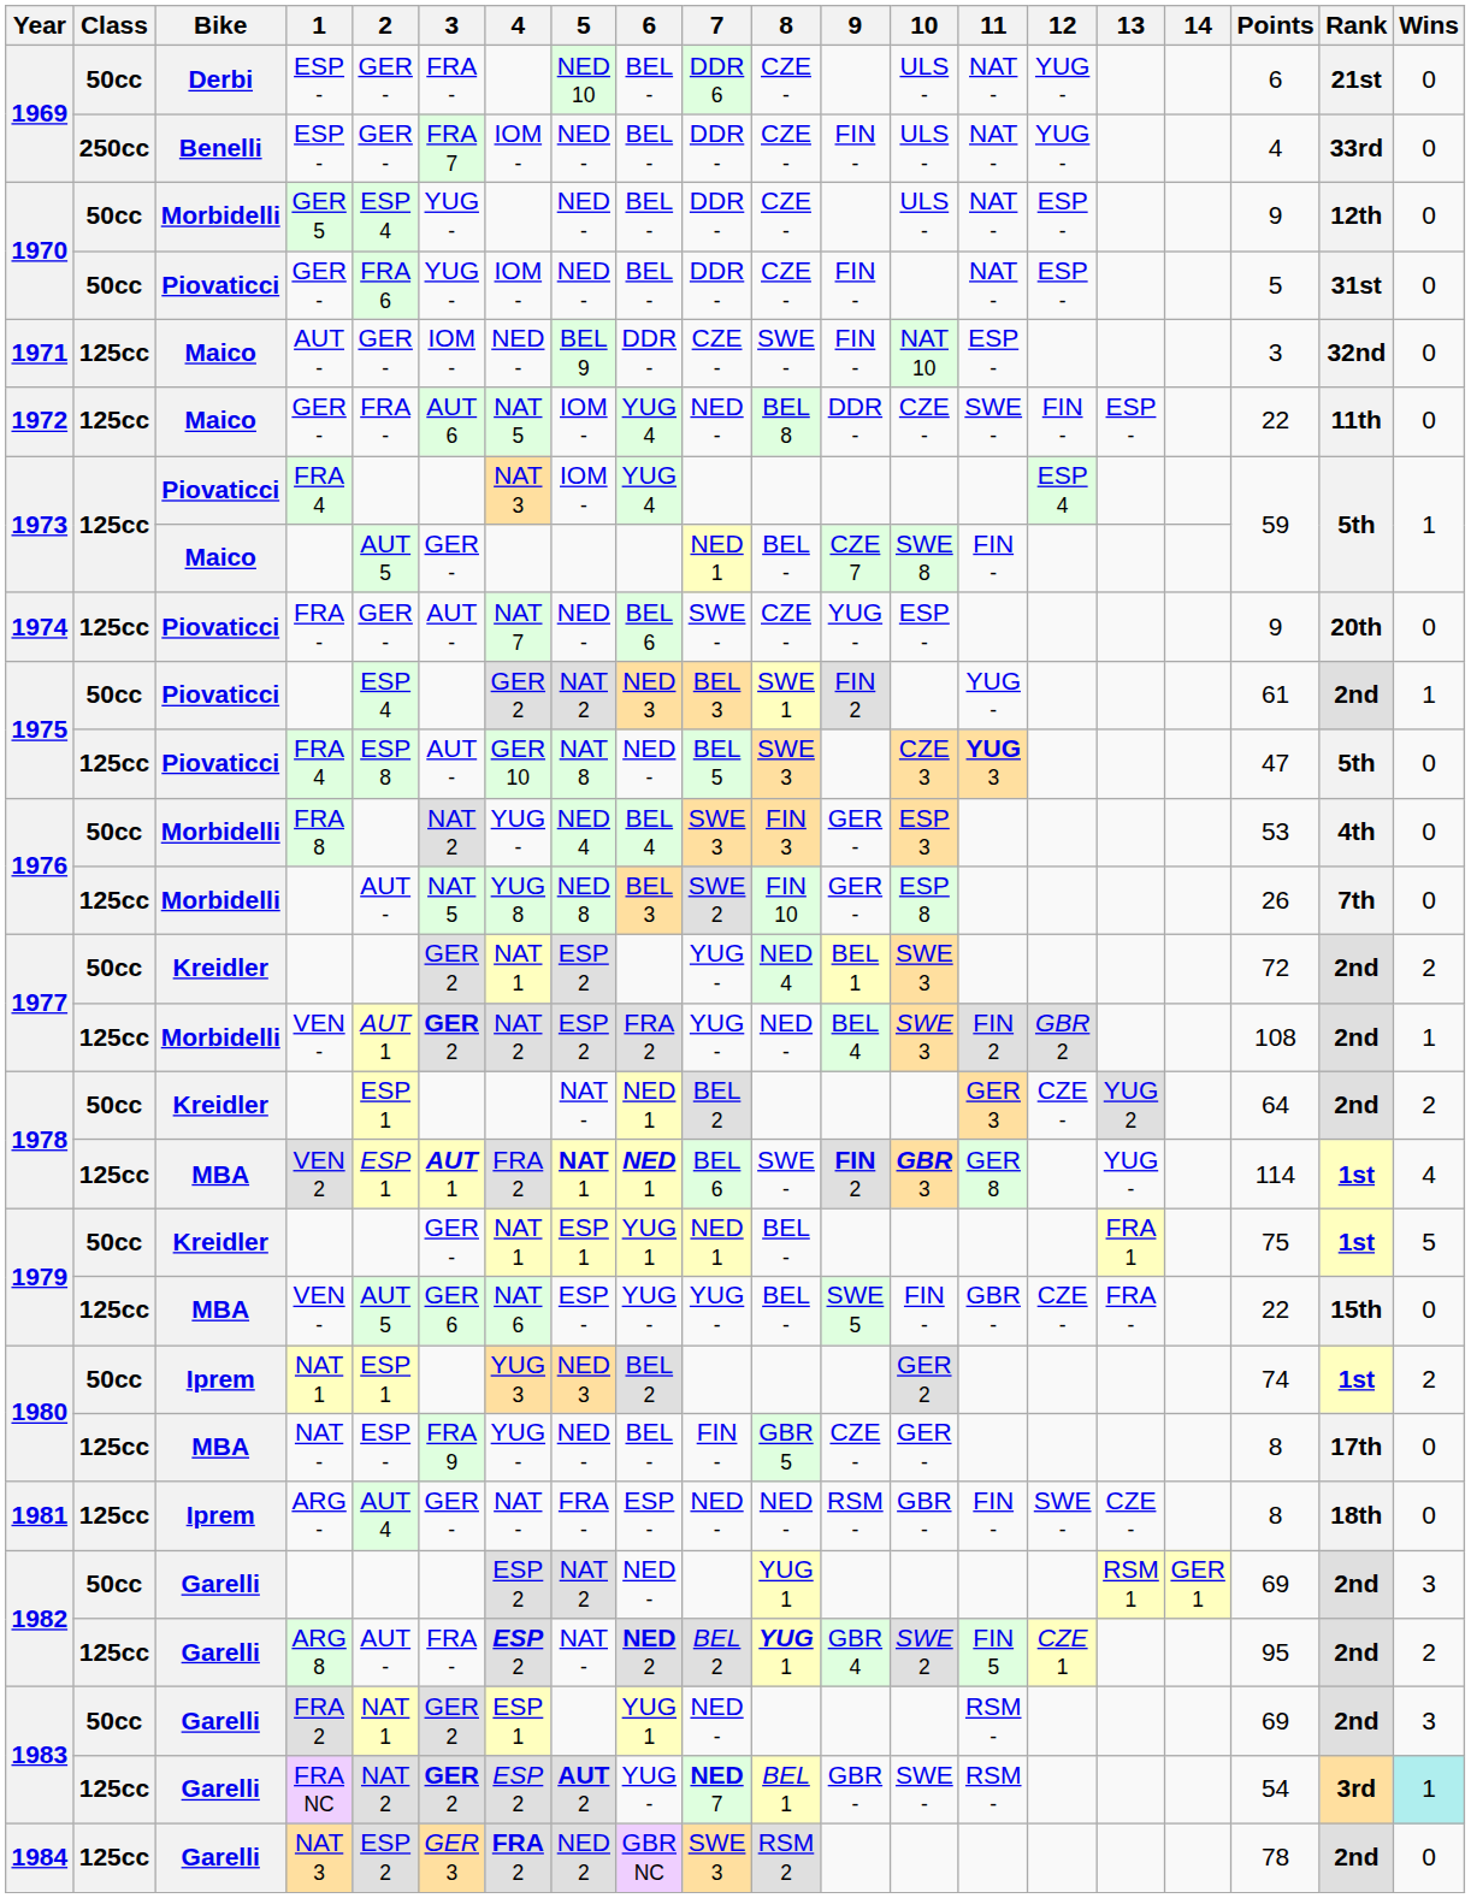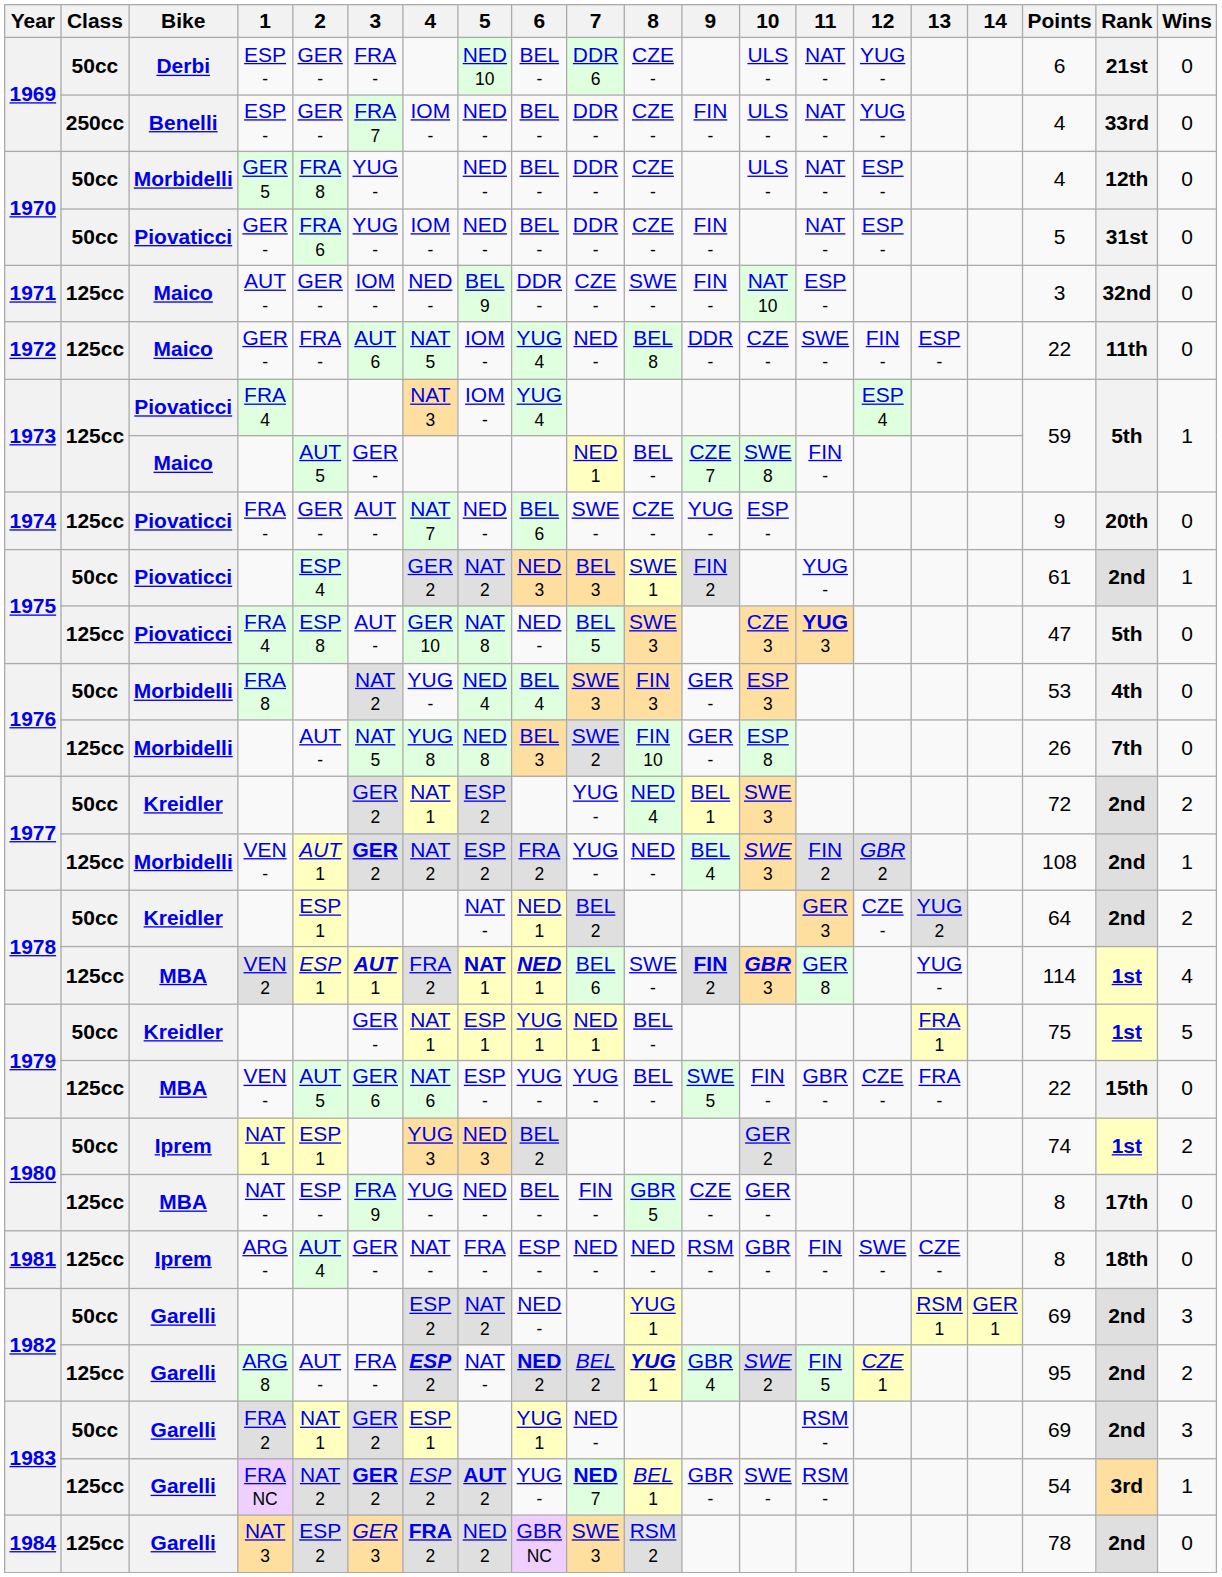GER 5 | 2: ESP 4 -> FRA 8
GER 5 | Points: 9 -> 4
FRA NC | Wins: paleturquoise background -> no background
